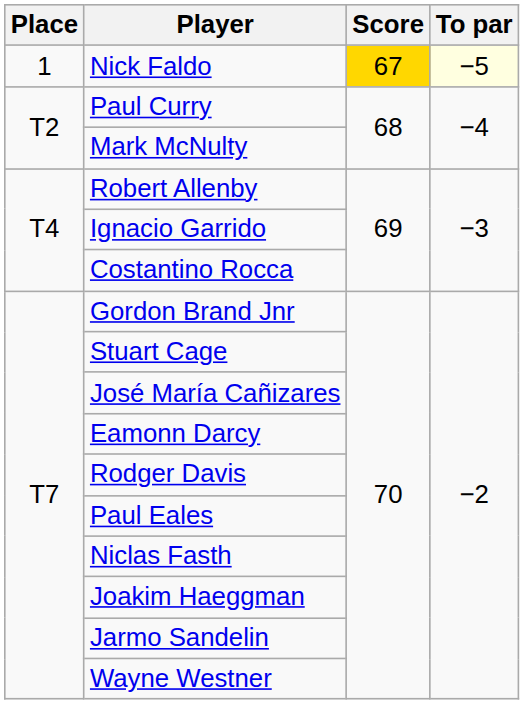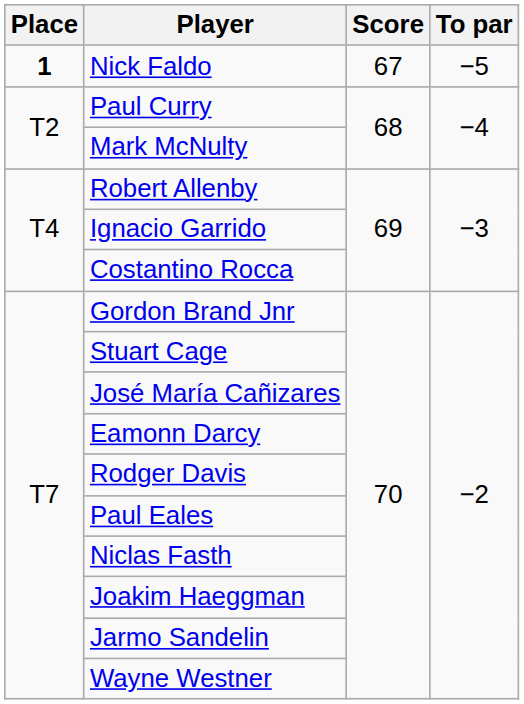Nick Faldo | Place: normal -> bold
Nick Faldo | Score: gold background -> no background
Nick Faldo | To par: lightyellow background -> no background
